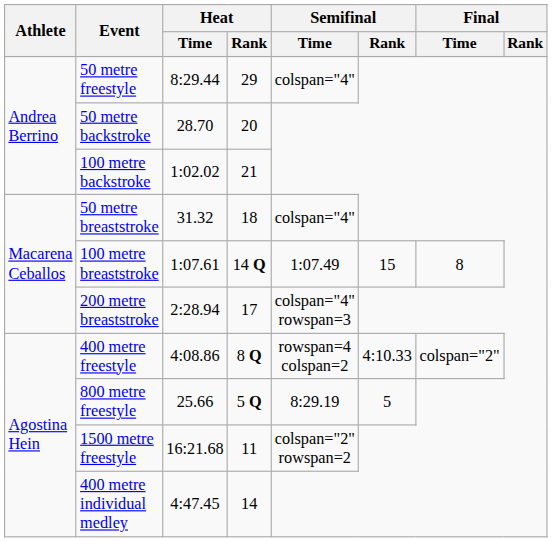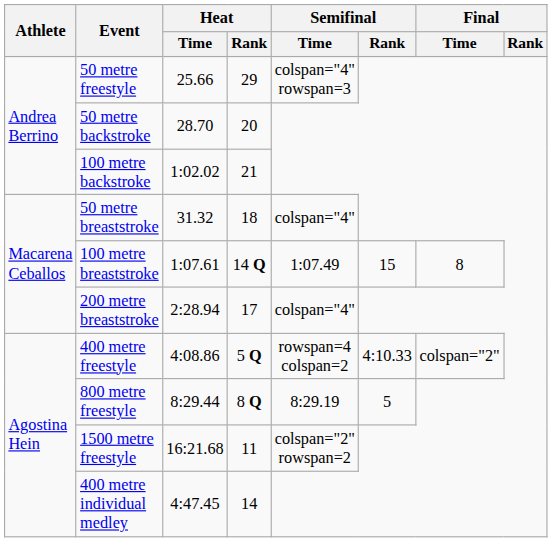50 metre freestyle | Heat / Time: 8:29.44 -> 25.66
50 metre freestyle | Semifinal / Time: colspan="4" -> colspan="4" rowspan=3
200 metre breaststroke | Semifinal / Time: colspan="4" rowspan=3 -> colspan="4"
400 metre freestyle | Heat / Rank: 8 Q -> 5 Q
800 metre freestyle | Heat / Time: 25.66 -> 8:29.44
800 metre freestyle | Heat / Rank: 5 Q -> 8 Q
